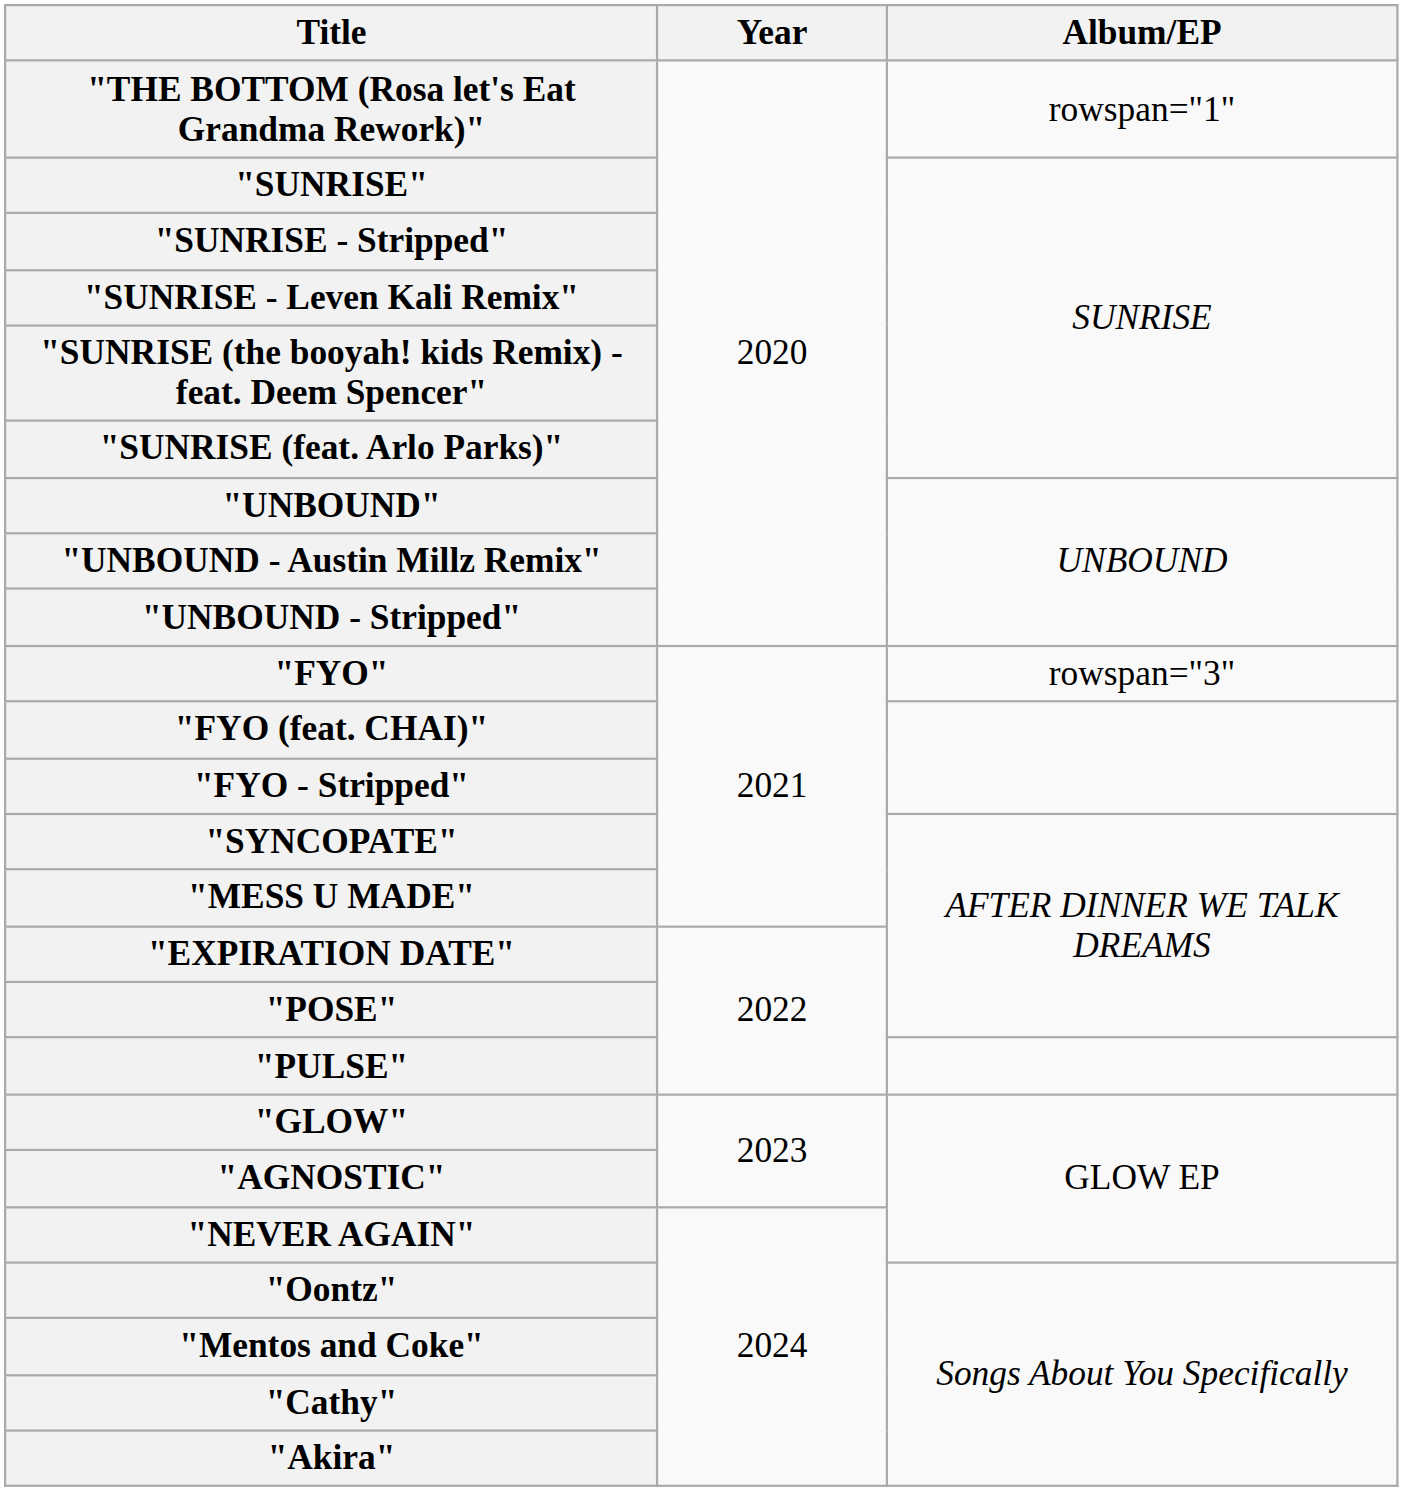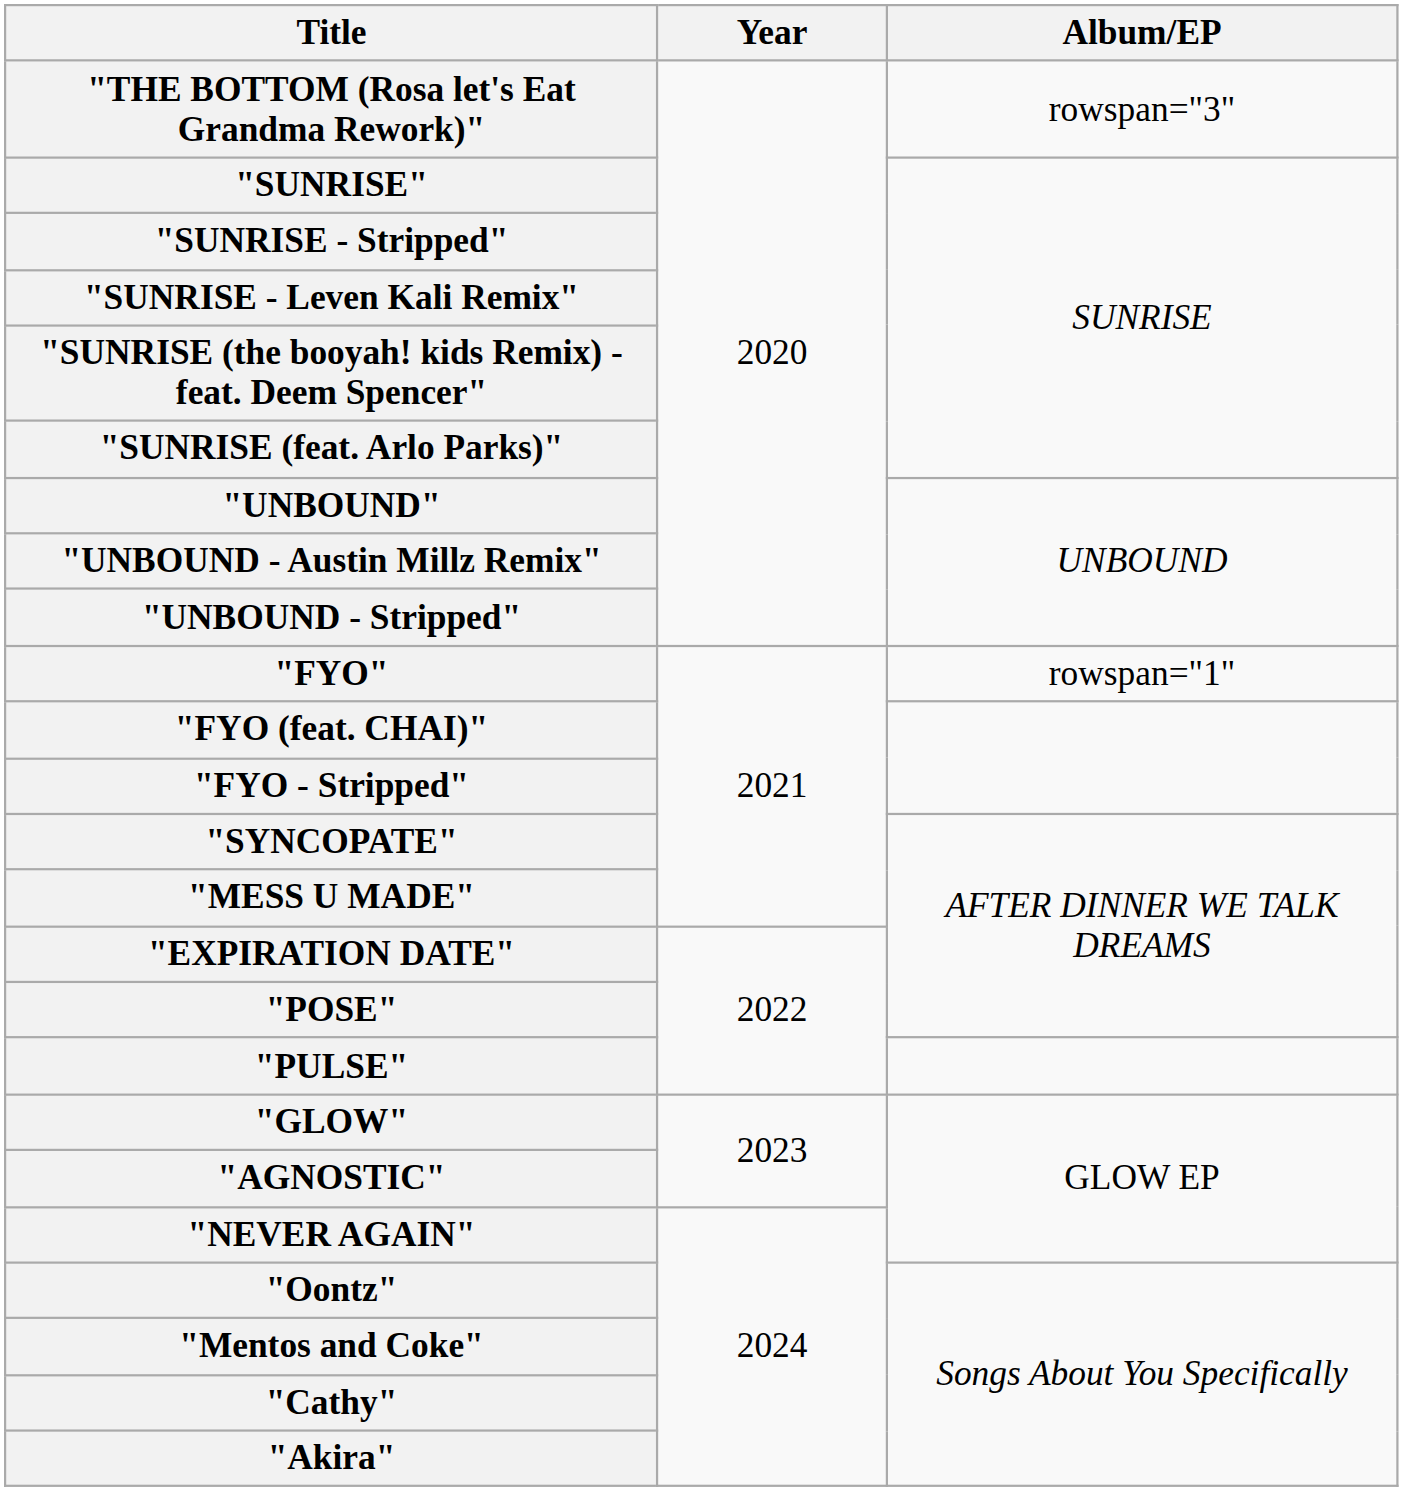"THE BOTTOM (Rosa let's Eat Grandma Rework)" | Album/EP: rowspan="1" -> rowspan="3"
"FYO" | Album/EP: rowspan="3" -> rowspan="1"
